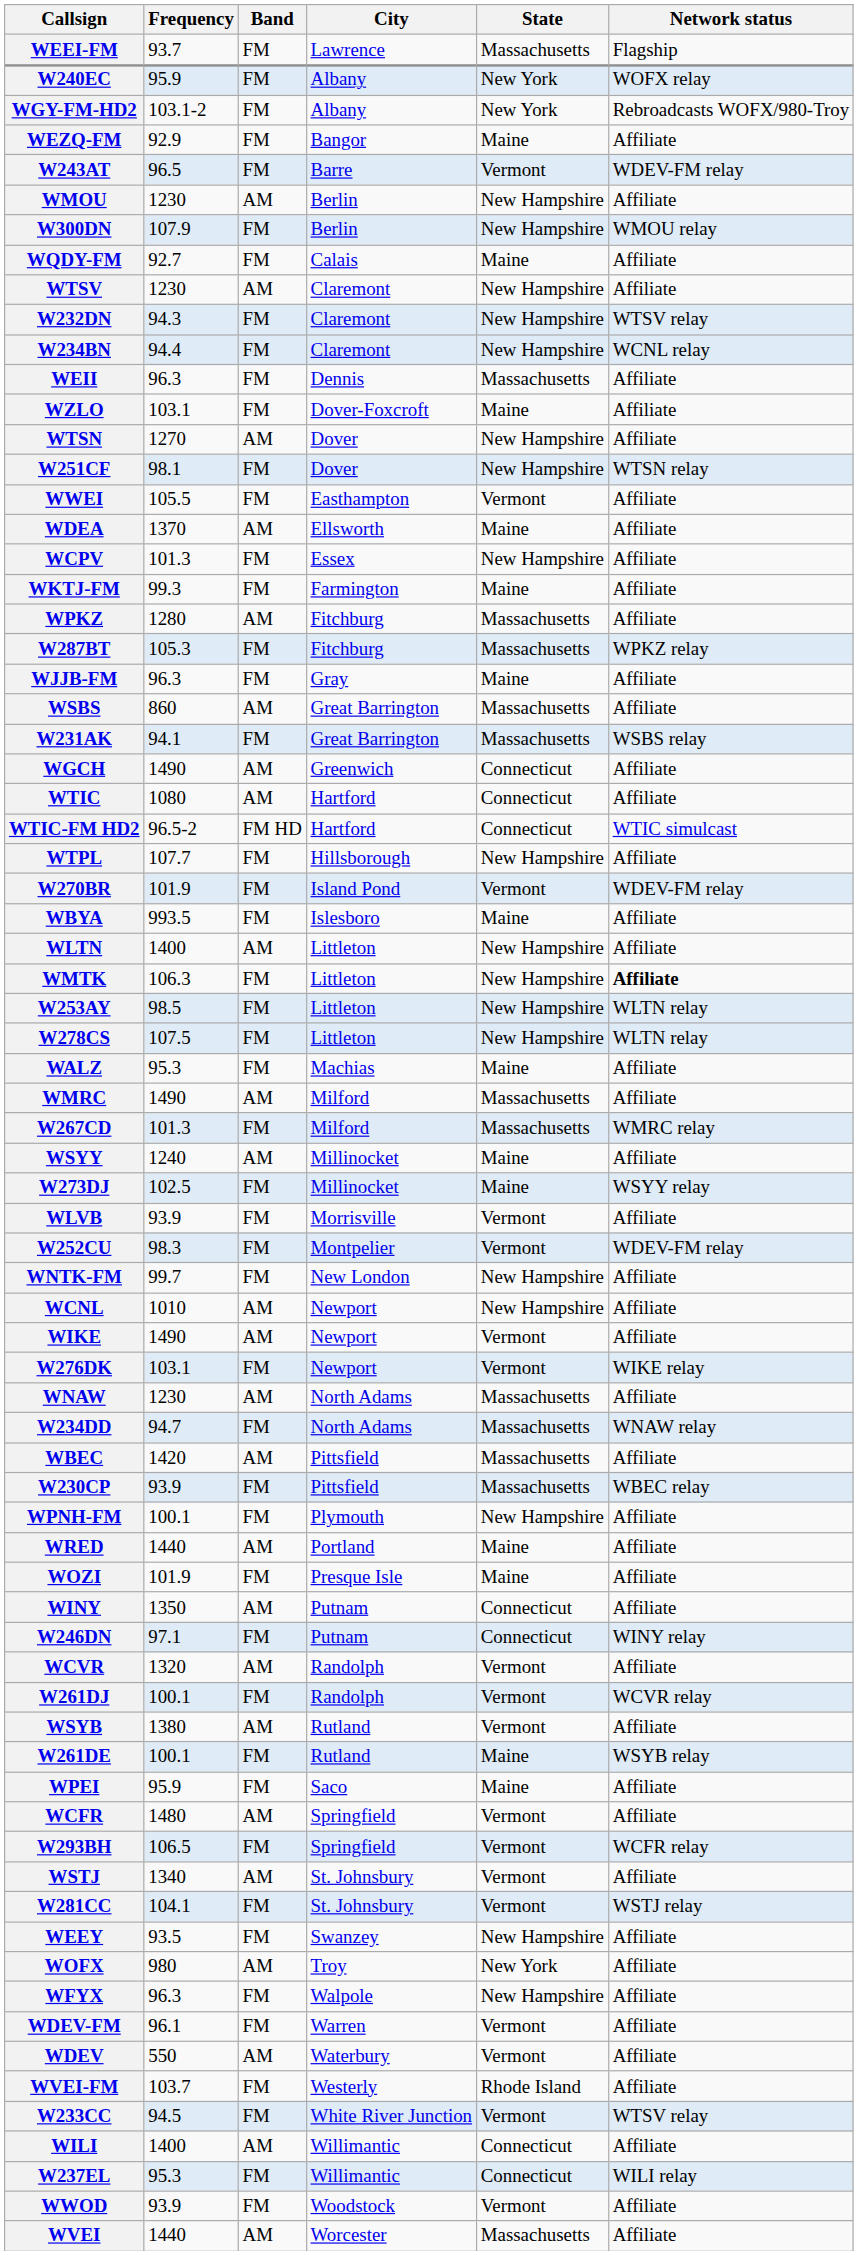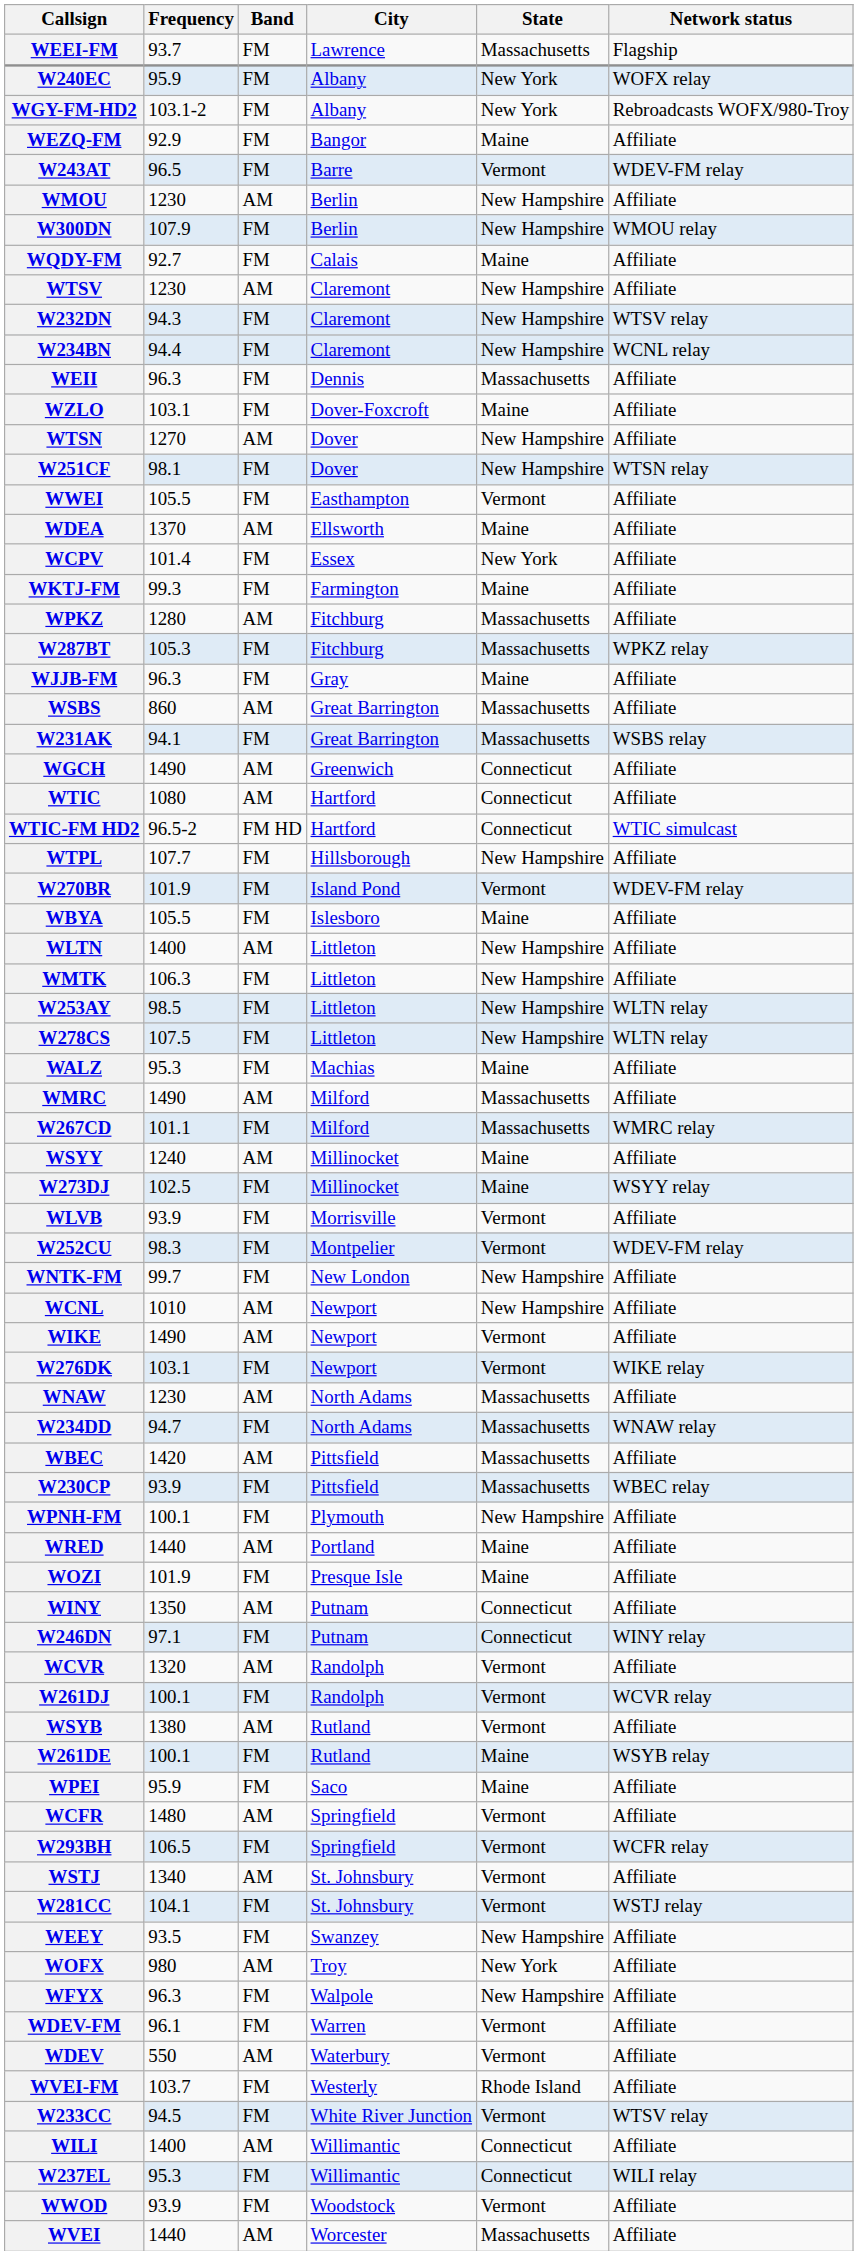WCPV | Frequency: 101.3 -> 101.4
WCPV | State: New Hampshire -> New York
WBYA | Frequency: 993.5 -> 105.5
WMTK | Network status: bold -> normal
W267CD | Frequency: 101.3 -> 101.1
